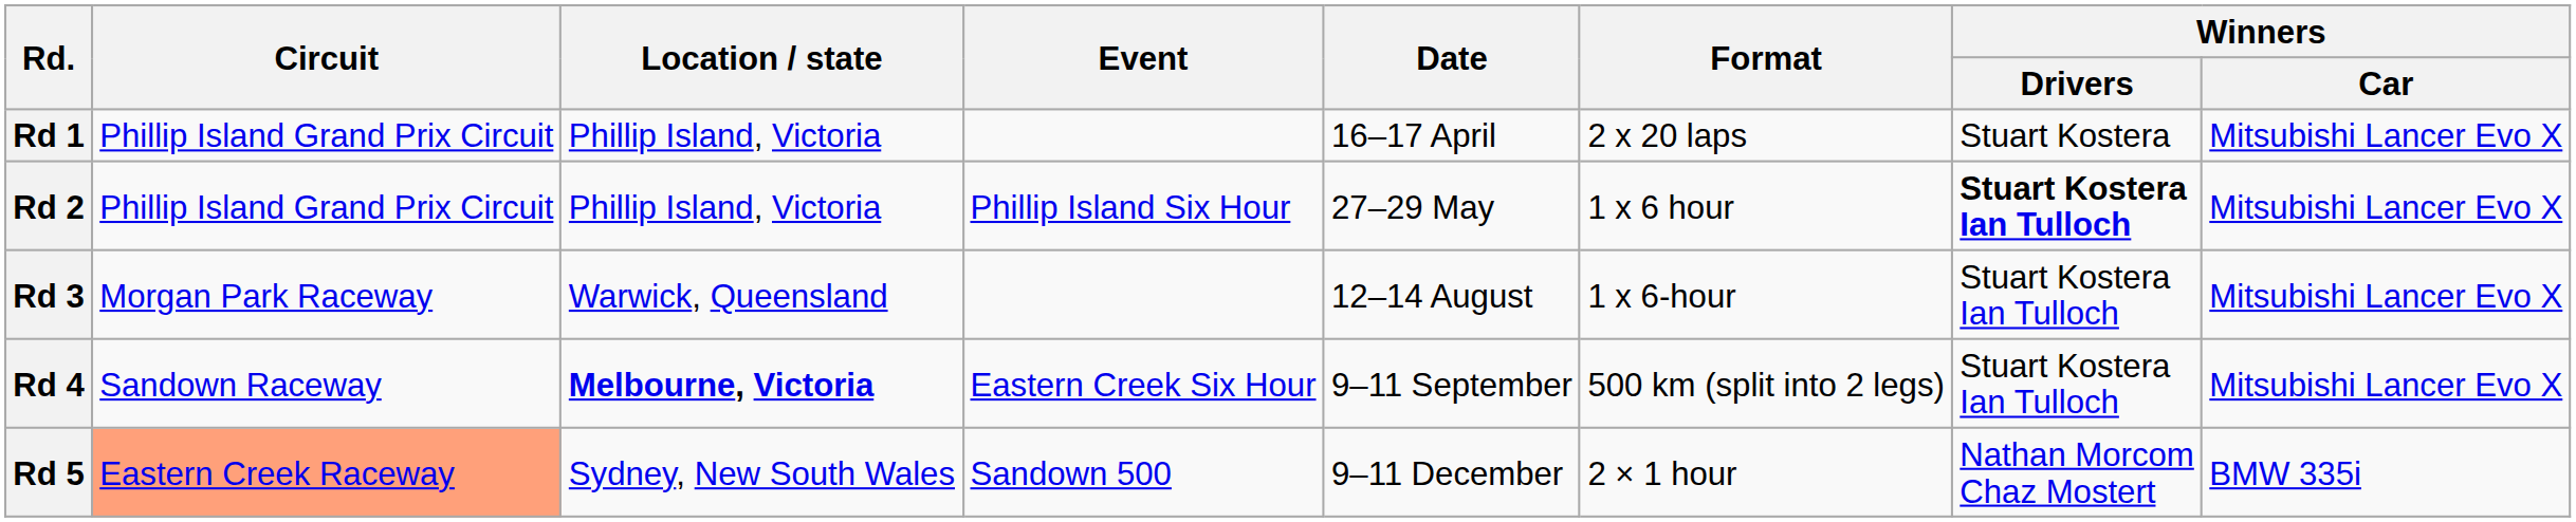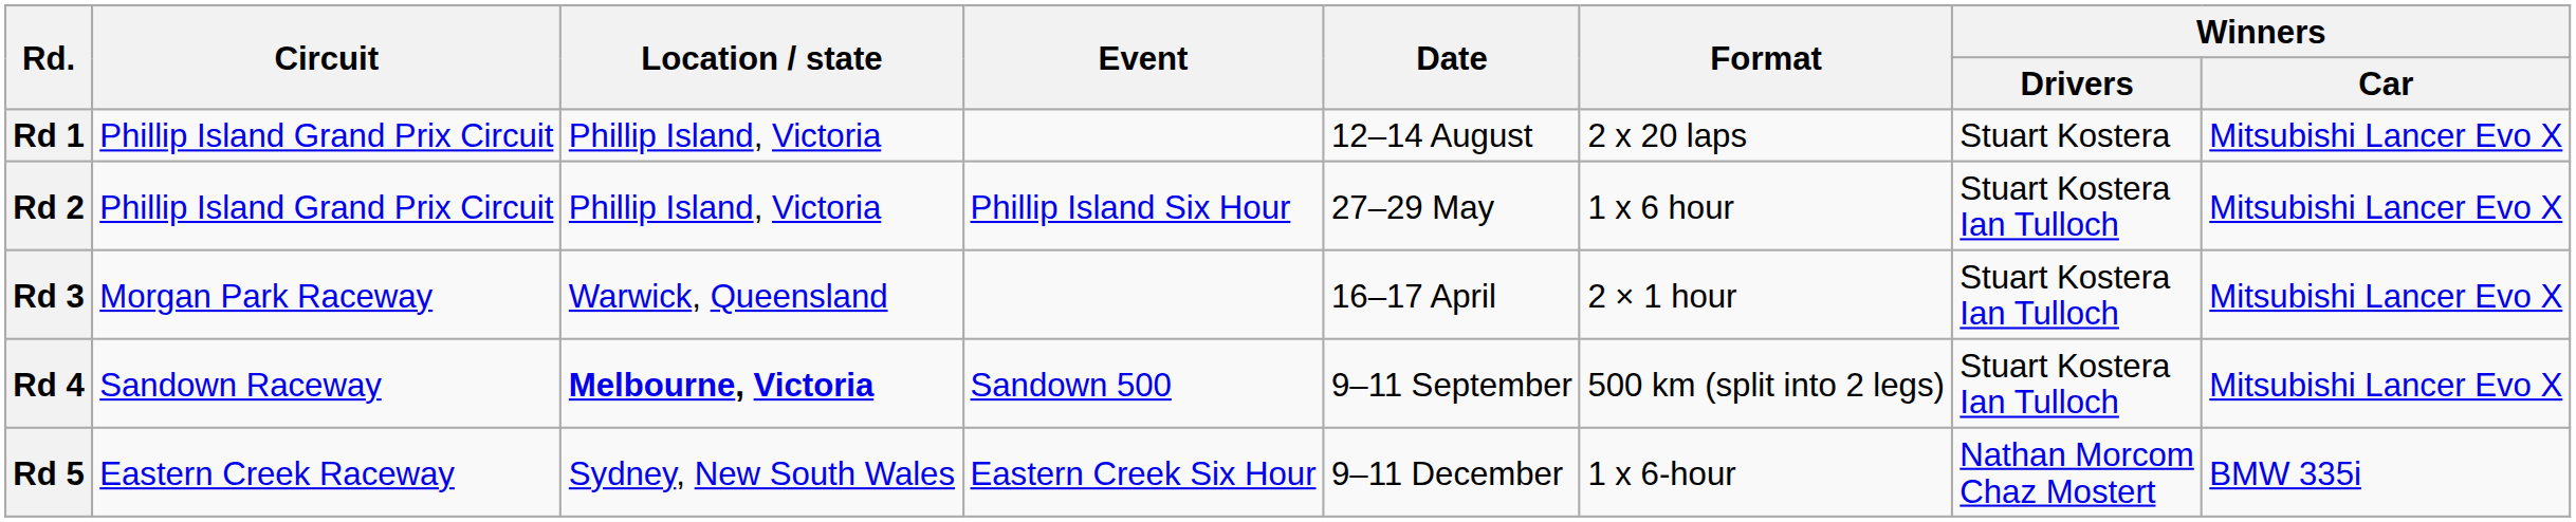Rd 1 | Date: 16–17 April -> 12–14 August
Rd 2 | Winners / Drivers: bold -> normal
Rd 3 | Date: 12–14 August -> 16–17 April
Rd 3 | Format: 1 x 6-hour -> 2 × 1 hour
Rd 4 | Event: Eastern Creek Six Hour -> Sandown 500
Rd 5 | Circuit: lightsalmon background -> no background
Rd 5 | Event: Sandown 500 -> Eastern Creek Six Hour
Rd 5 | Format: 2 × 1 hour -> 1 x 6-hour
